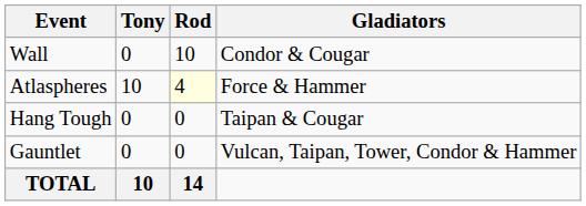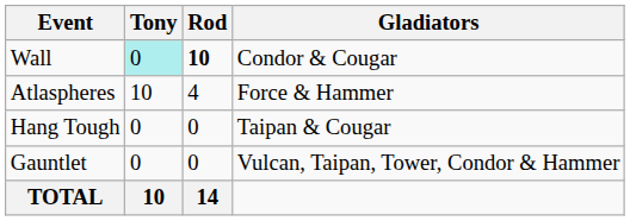Wall | Tony: no background -> paleturquoise background
Wall | Rod: normal -> bold
Atlaspheres | Rod: lightyellow background -> no background
